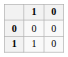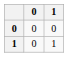columns swapped: 0 <-> 1
